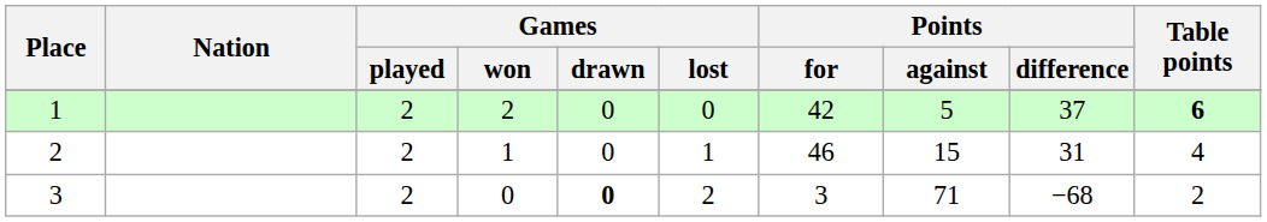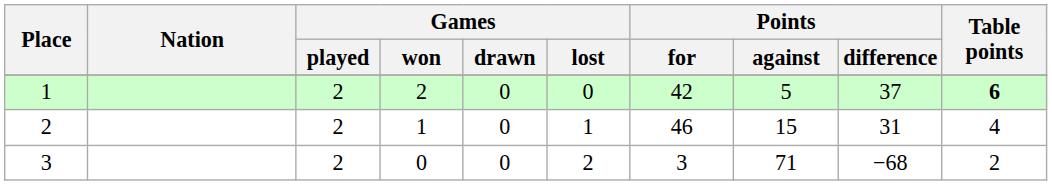row 5 | Games / drawn: bold -> normal
